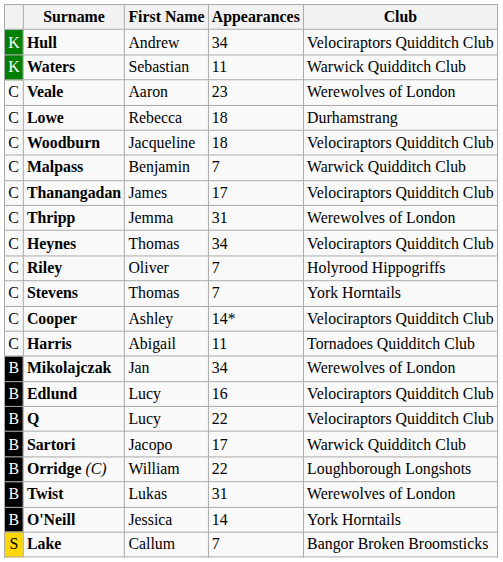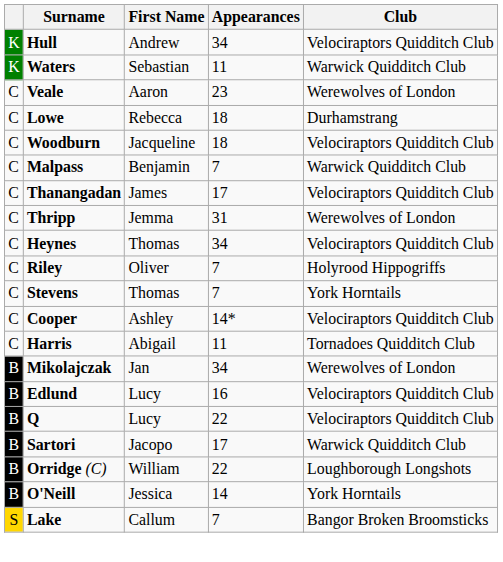- row: B | Twist | Lukas | 31 | Werewolves of London
